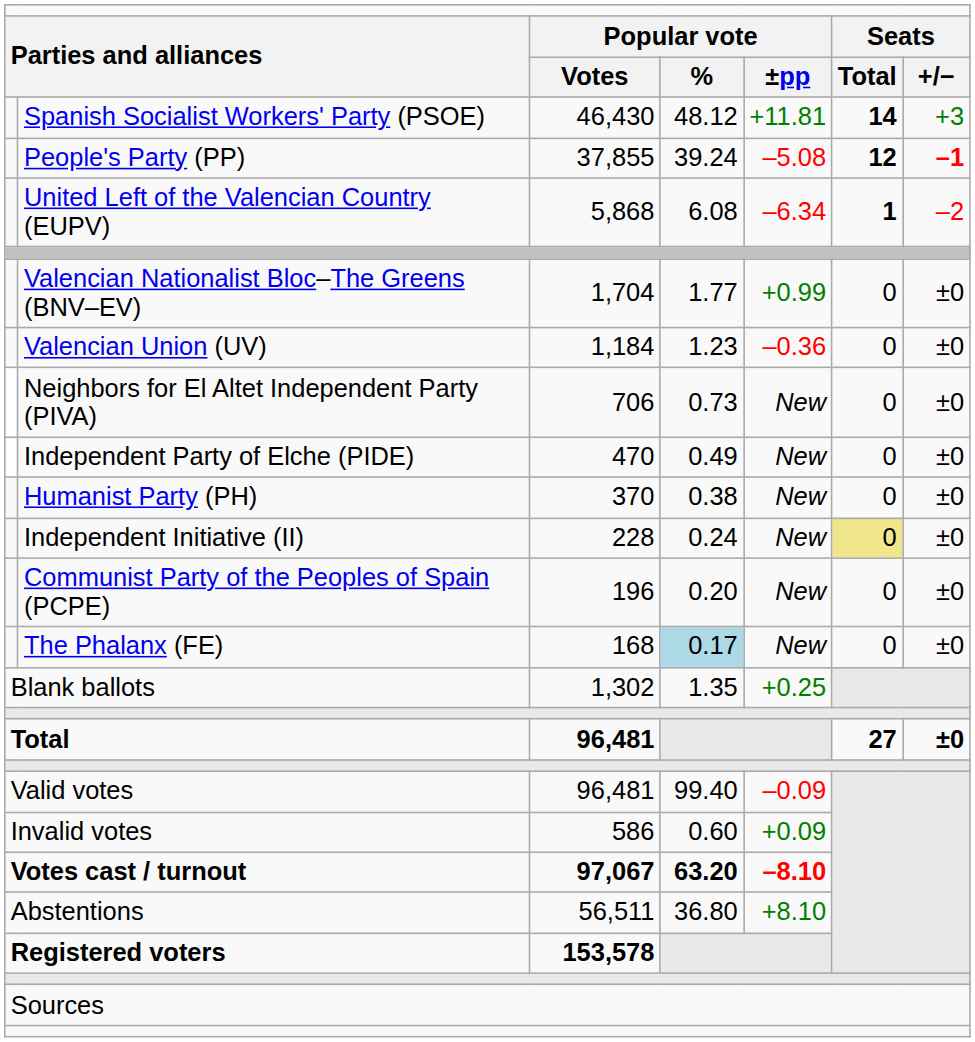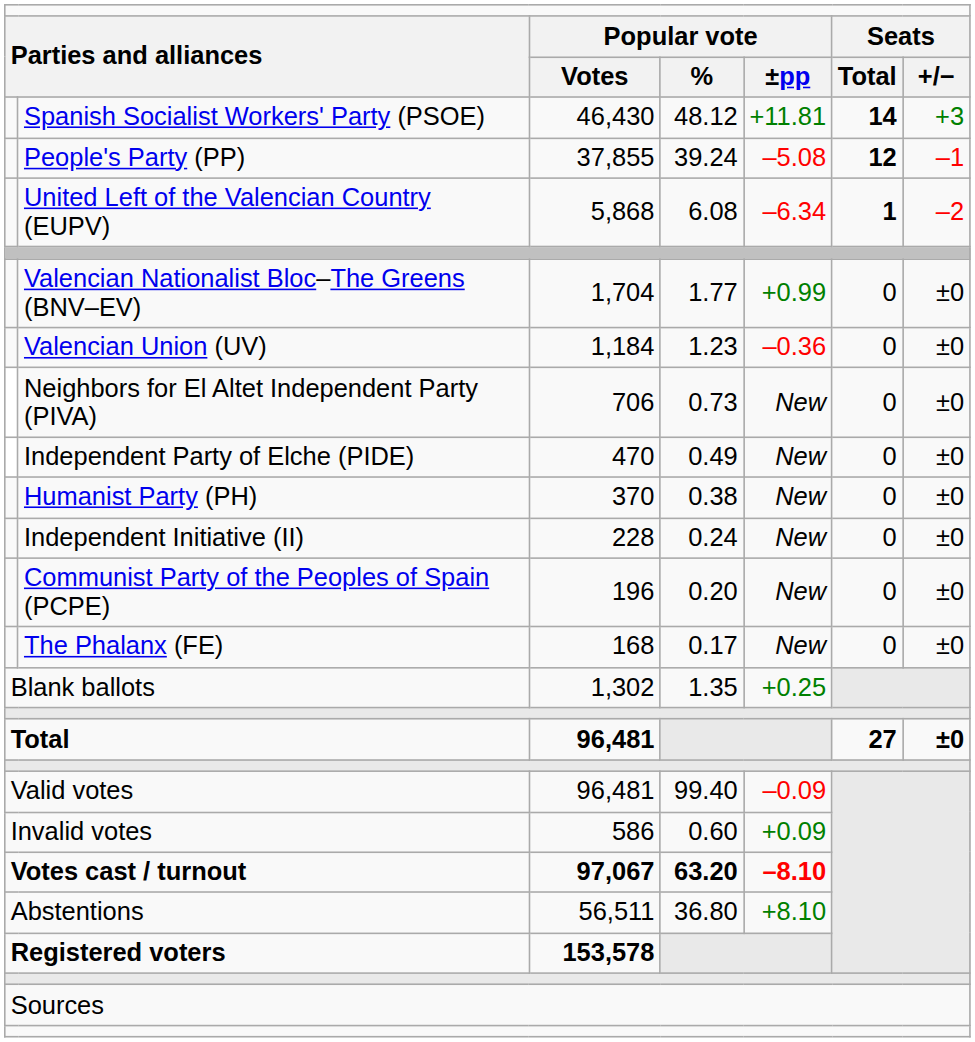People's Party (PP) | column 7: bold -> normal
Independent Initiative (II) | column 6: khaki background -> no background
The Phalanx (FE) | column 4: lightblue background -> no background
